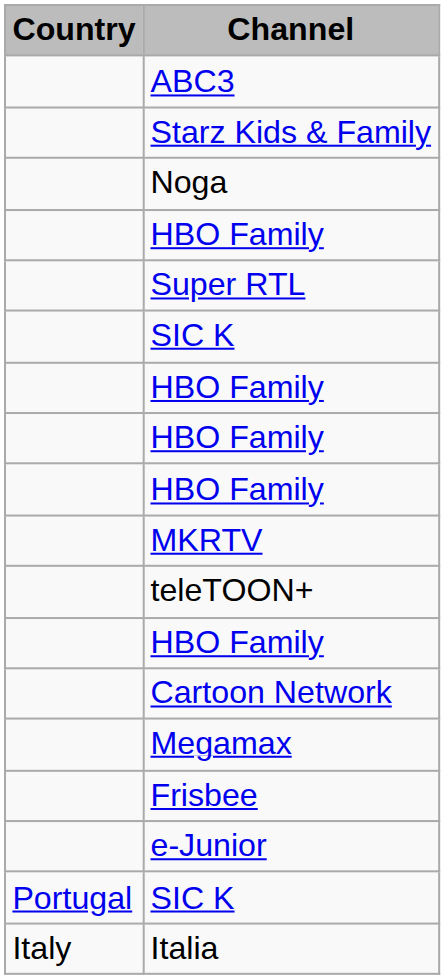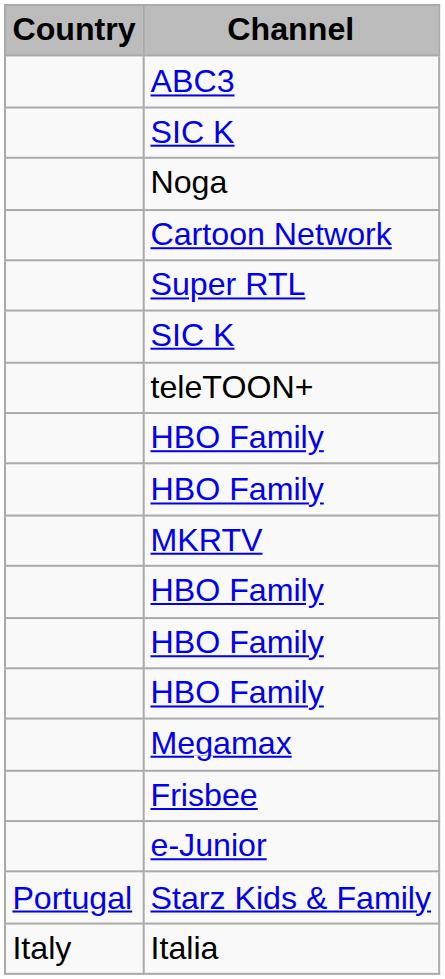row 3 | Channel: Starz Kids & Family -> SIC K
row 5 | Channel: HBO Family -> Cartoon Network
row 8 | Channel: HBO Family -> teleTOON+
row 12 | Channel: teleTOON+ -> HBO Family
row 14 | Channel: Cartoon Network -> HBO Family
row 18 | Channel: SIC K -> Starz Kids & Family
